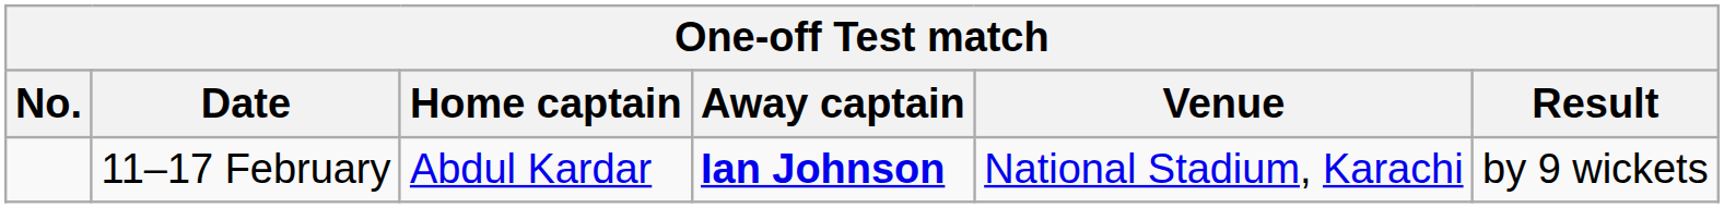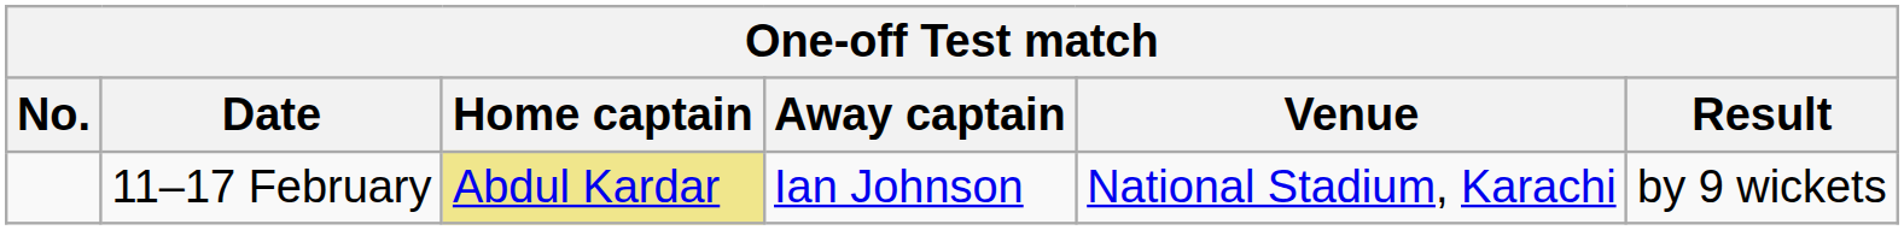11–17 February | Home captain: no background -> khaki background
11–17 February | Away captain: bold -> normal
